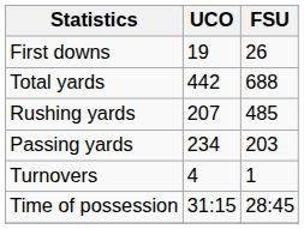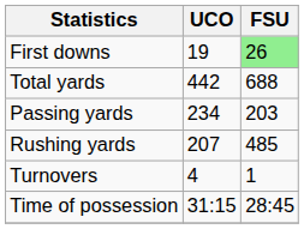First downs | FSU: no background -> lightgreen background
rows swapped: Rushing yards <-> Passing yards
